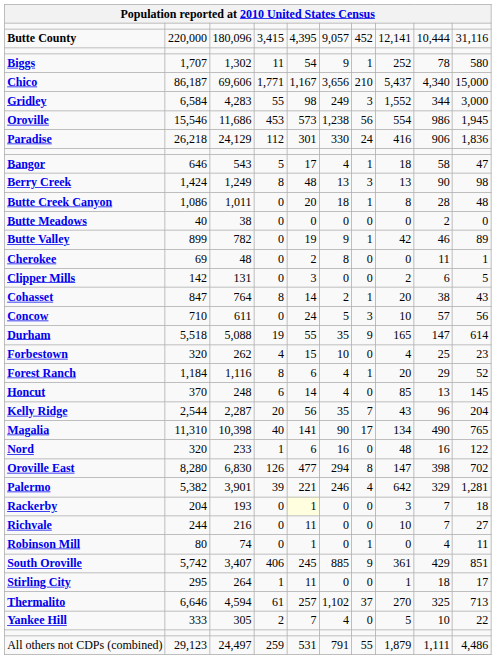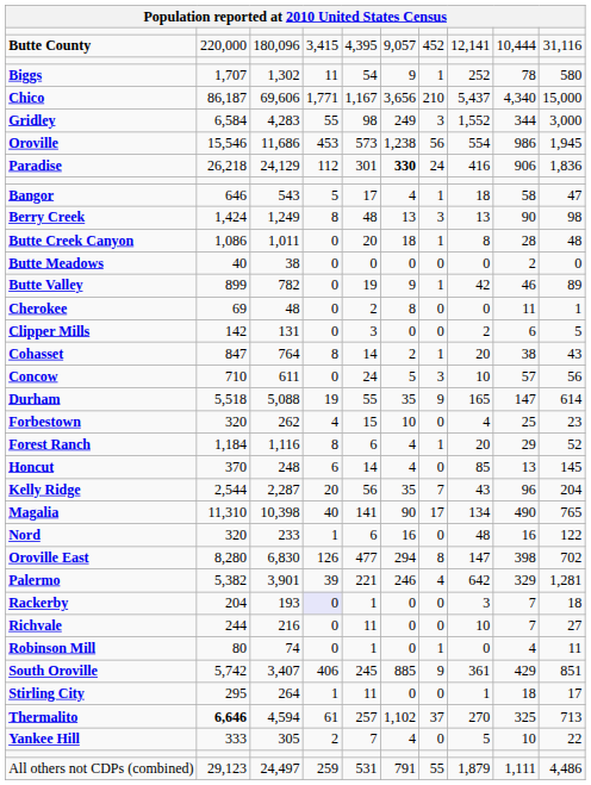Paradise | column 6: normal -> bold
Rackerby | column 4: no background -> lavender background
Rackerby | column 5: lightyellow background -> no background
Thermalito | column 2: normal -> bold
